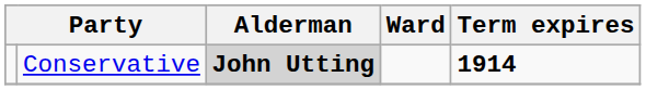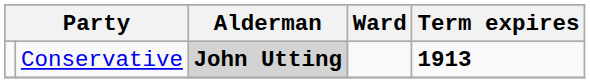Conservative | Term expires: 1914 -> 1913
